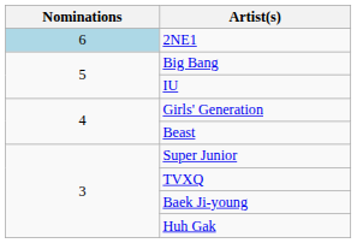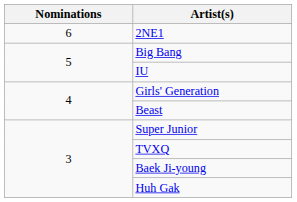2NE1 | Nominations: lightblue background -> no background
